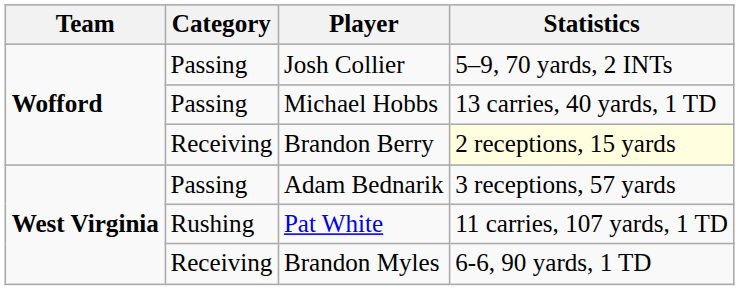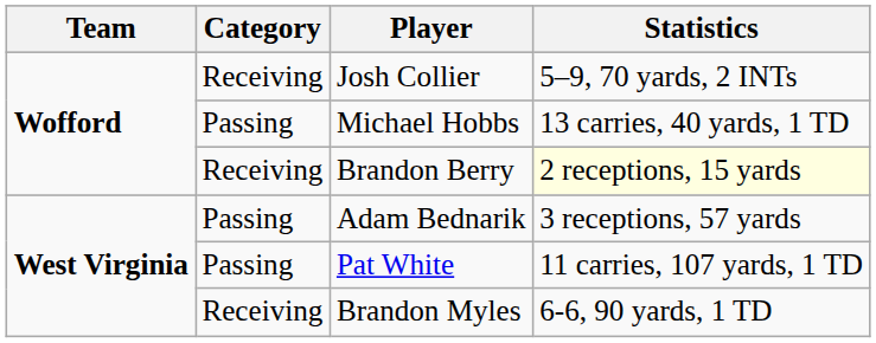Josh Collier | Category: Passing -> Receiving
Pat White | Category: Rushing -> Passing
